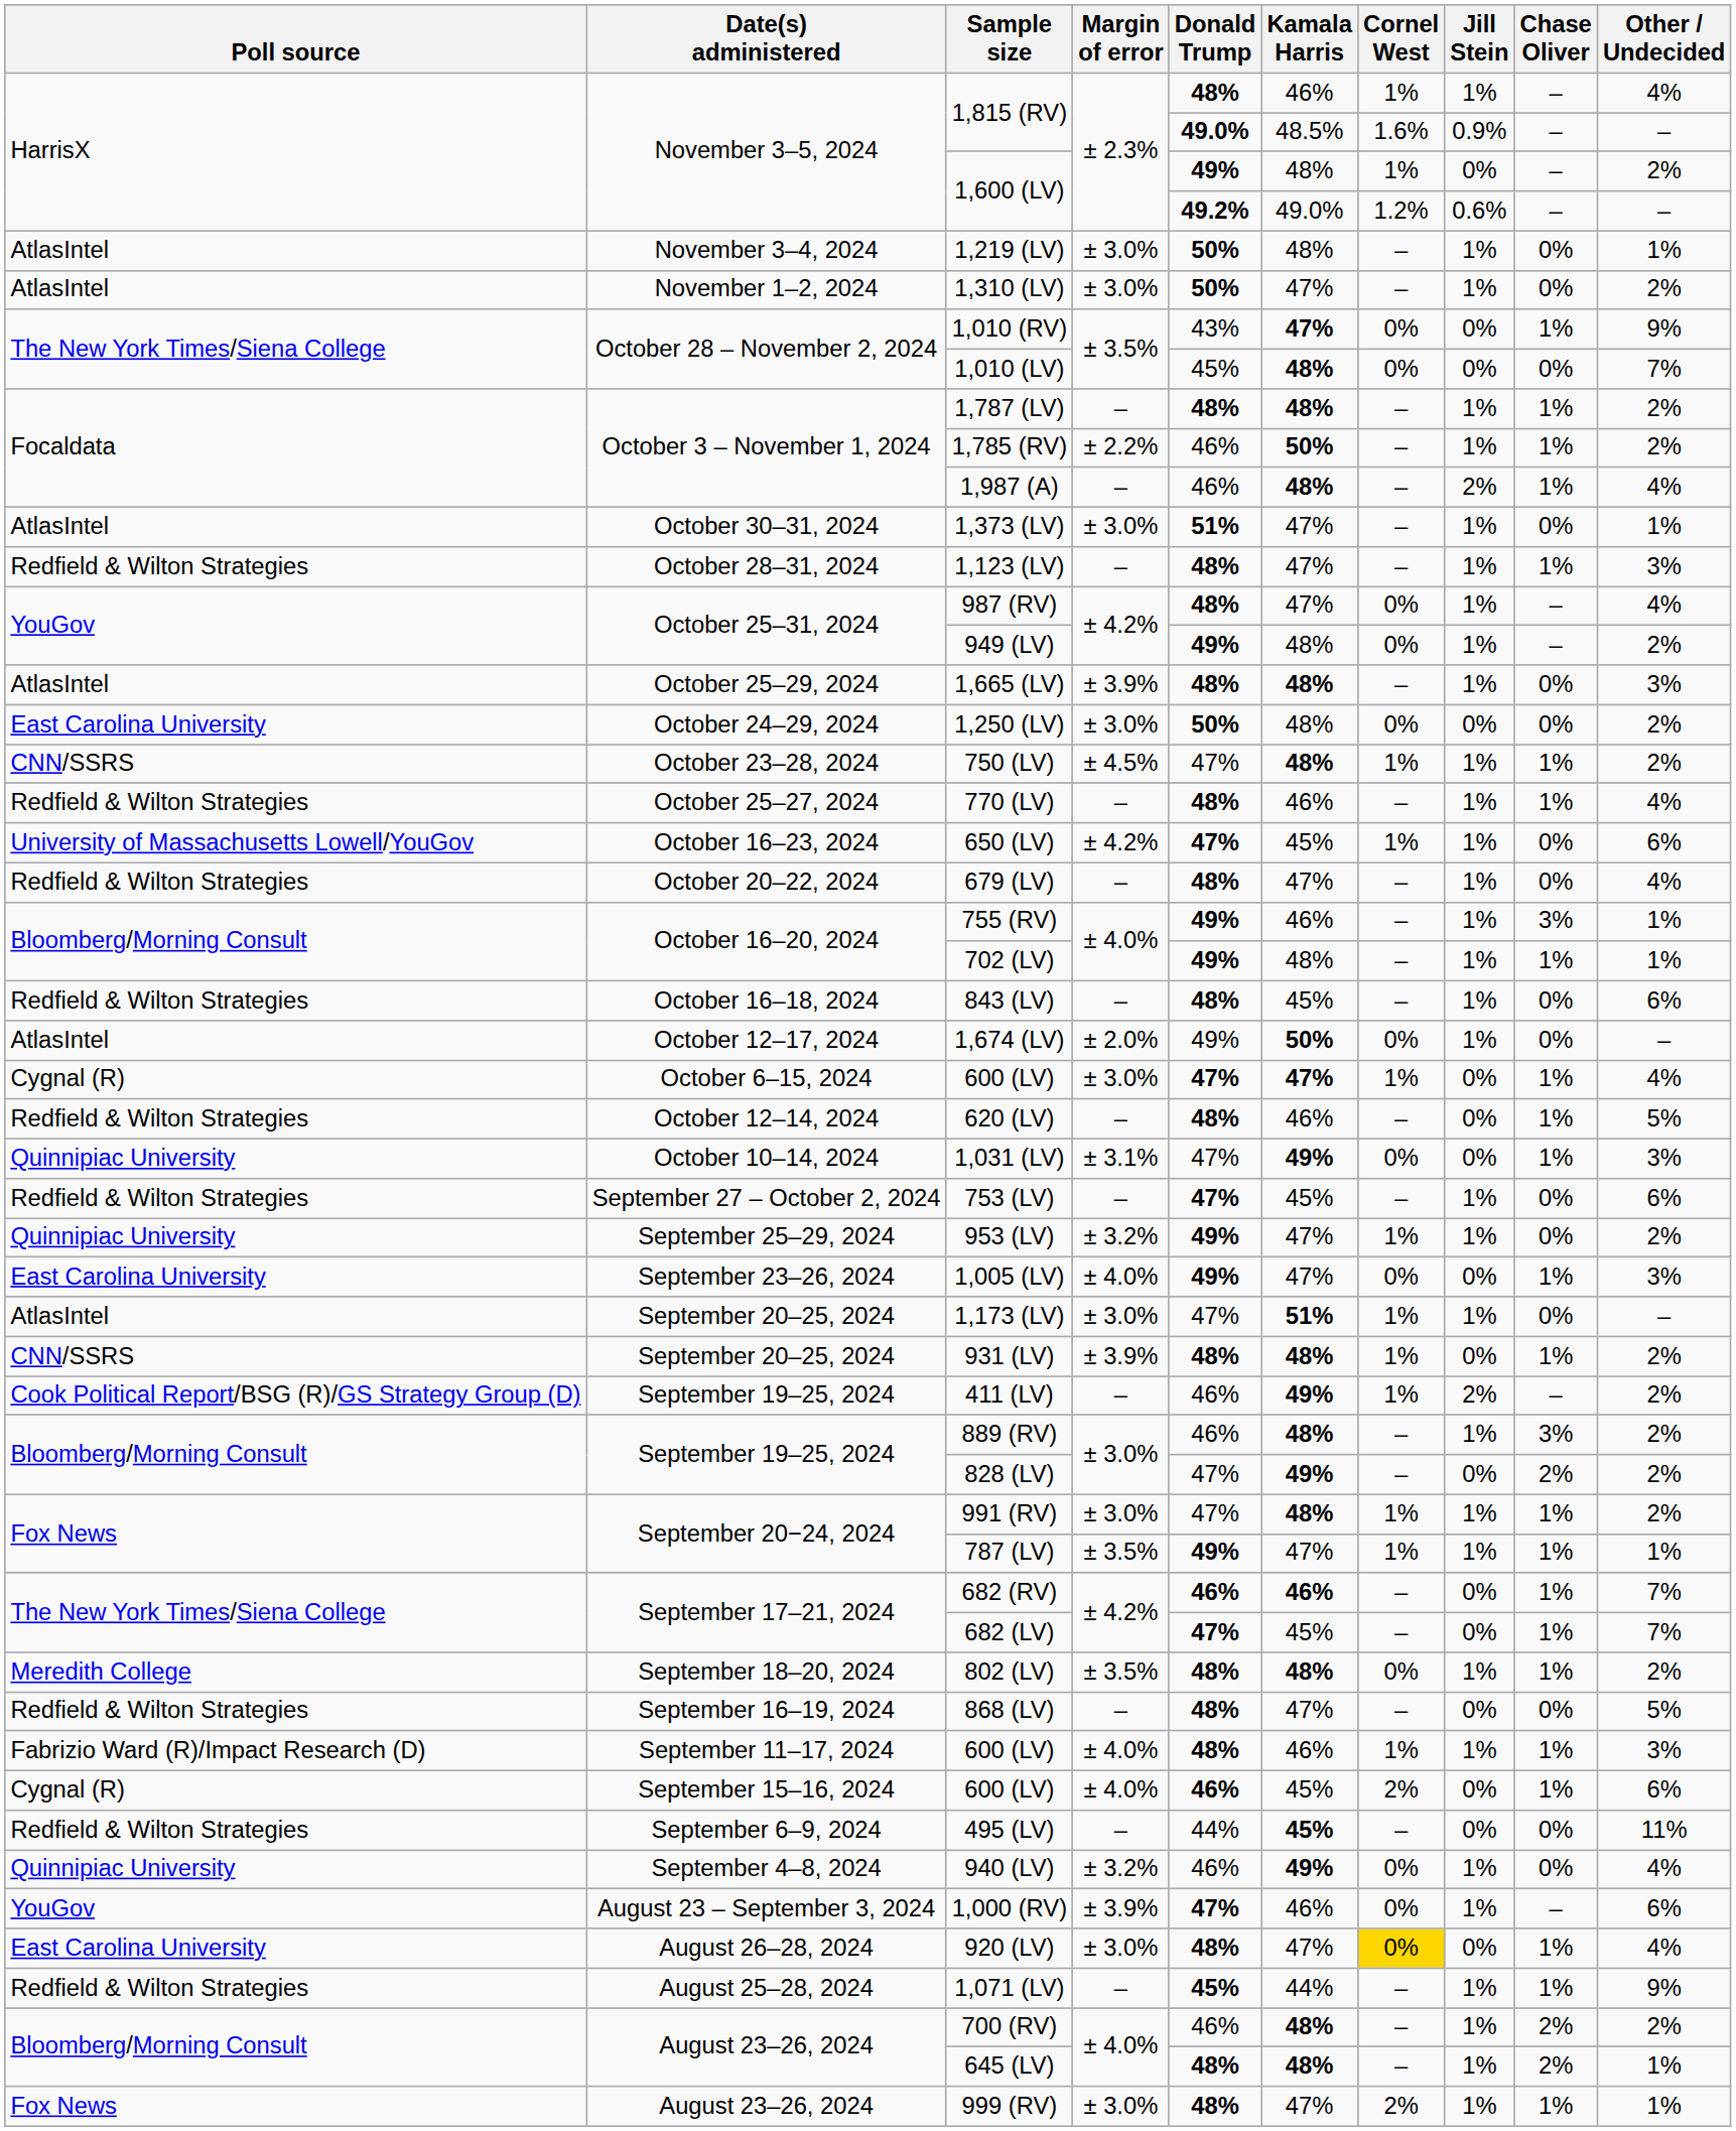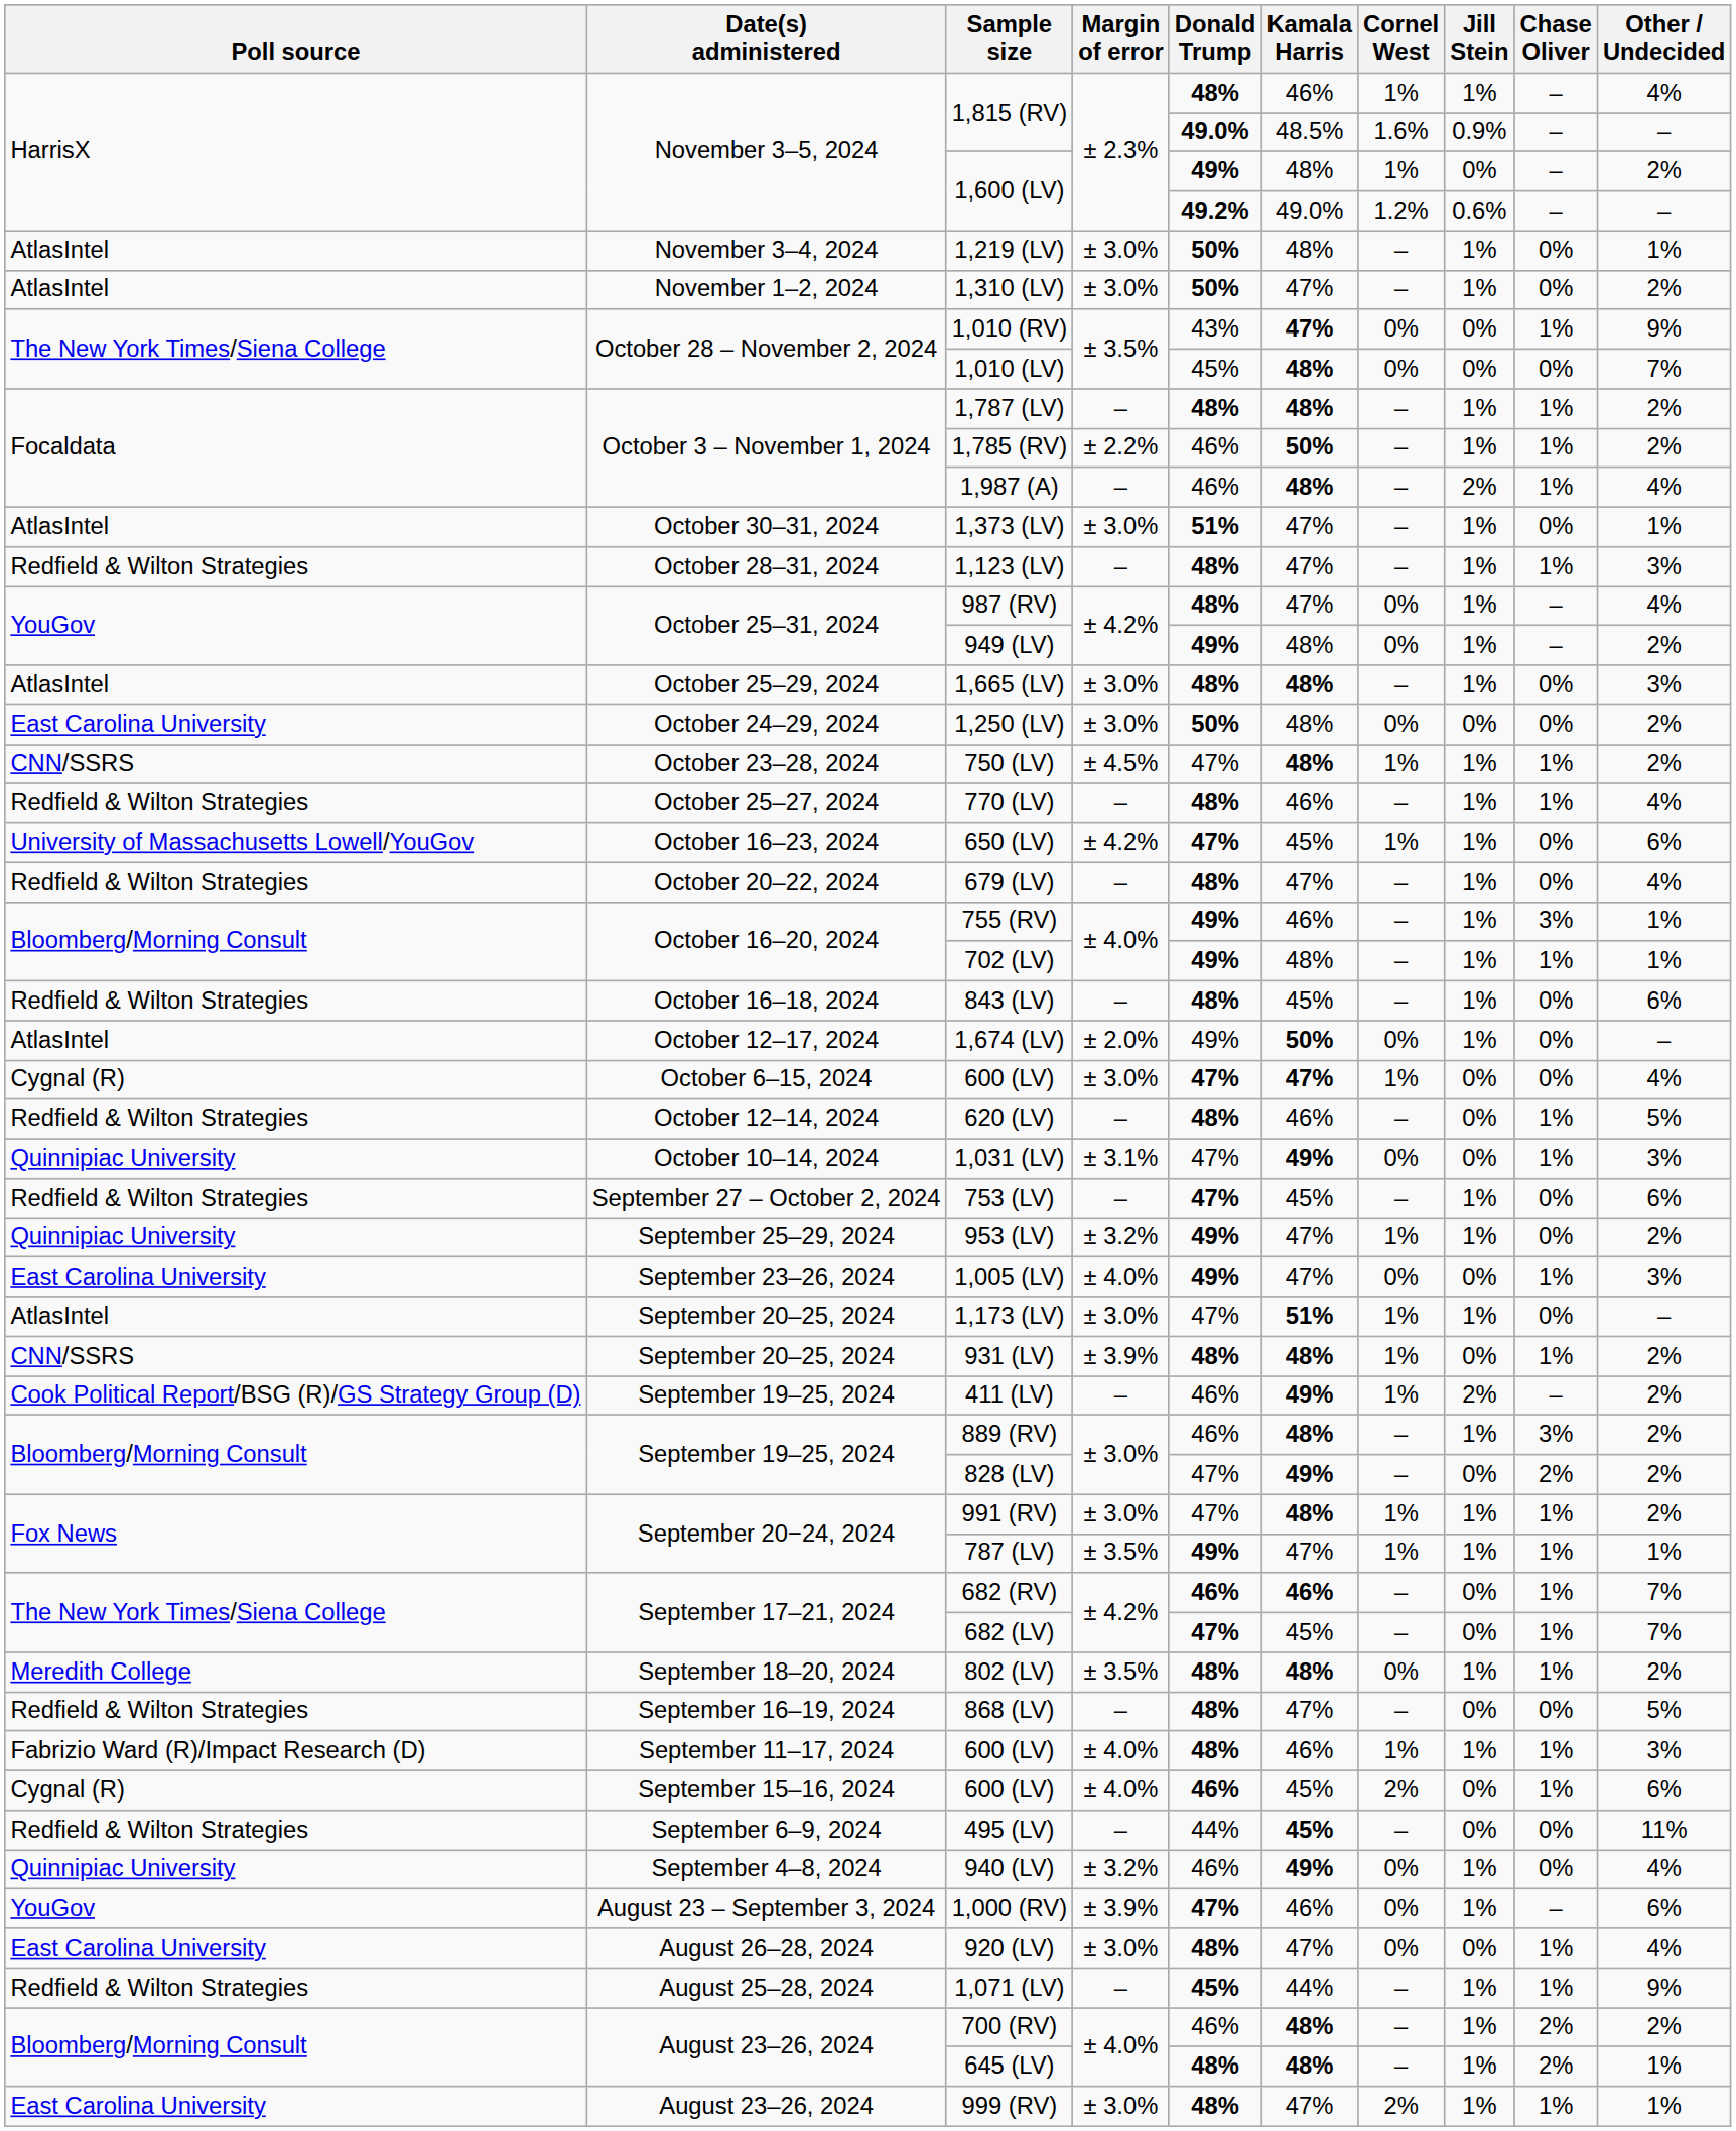1,665 (LV) | Margin of error: ± 3.9% -> ± 3.0%
October 6–15, 2024 / 600 (LV) | Chase Oliver: 1% -> 0%
920 (LV) | Cornel West: gold background -> no background
999 (RV) | Poll source: Fox News -> East Carolina University
